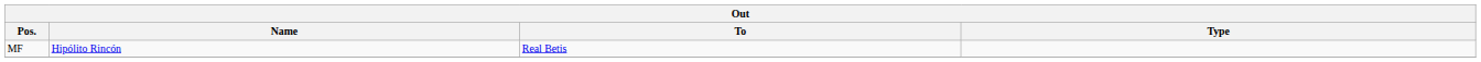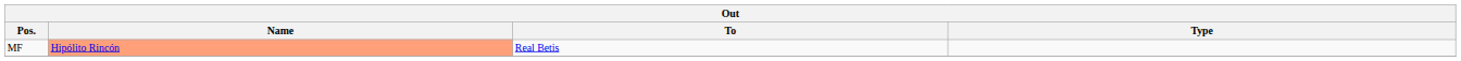MF | Name: no background -> lightsalmon background
